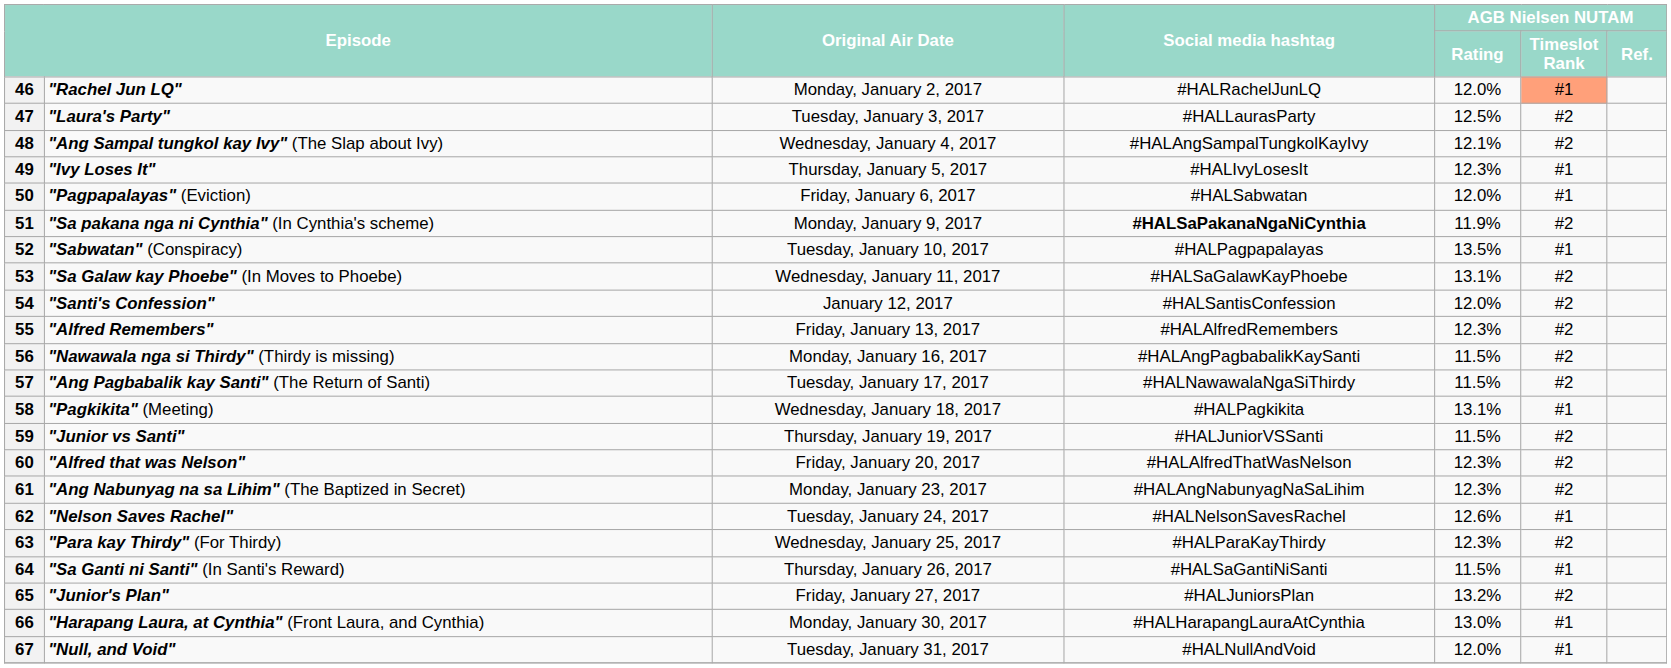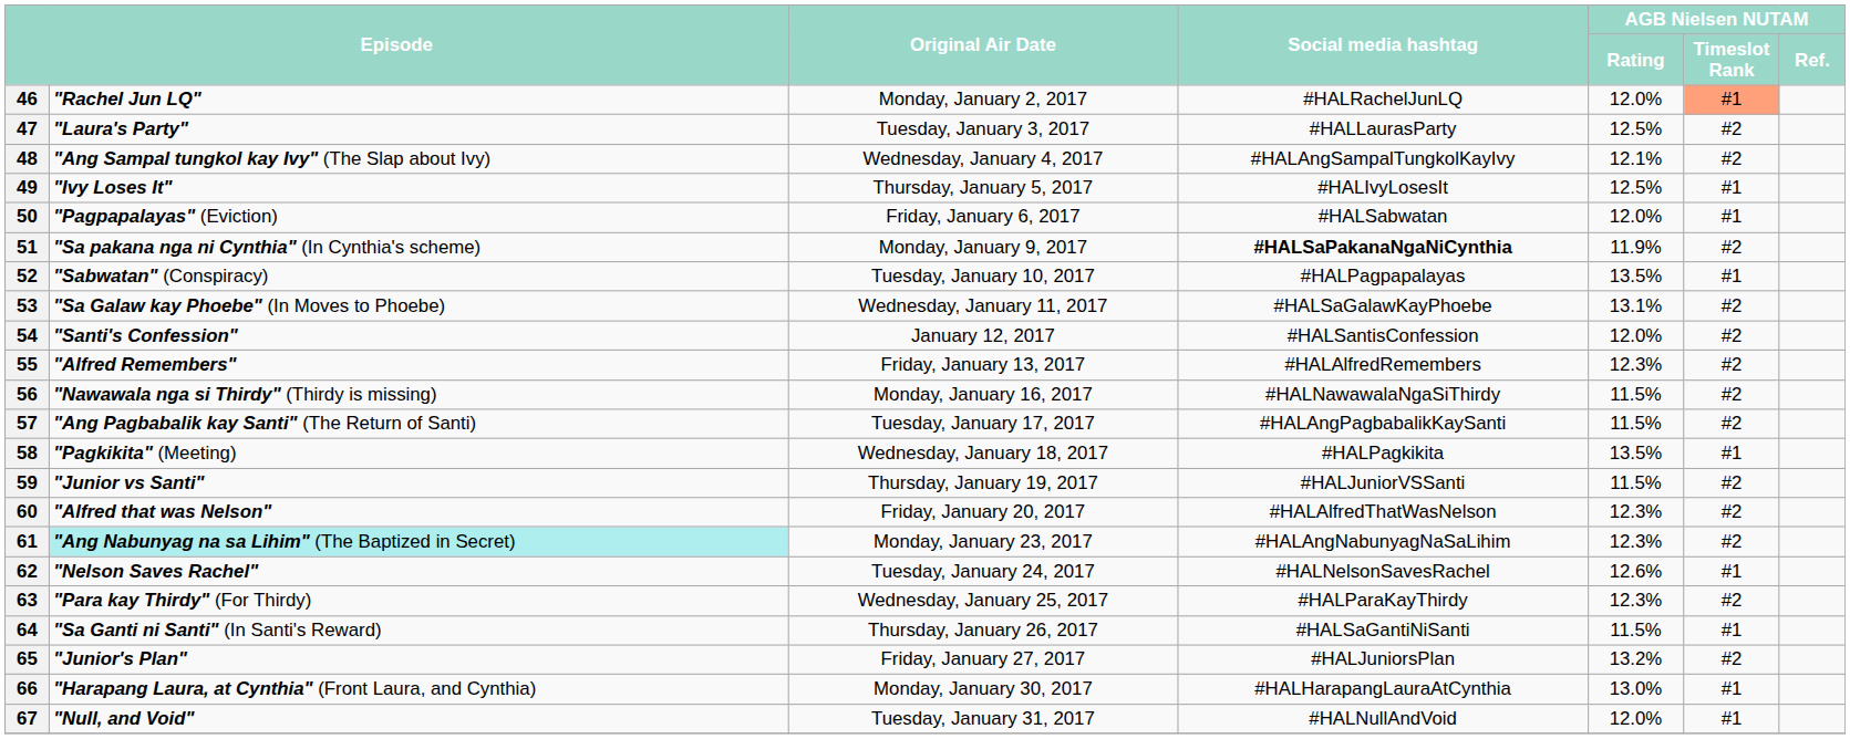49 | AGB Nielsen NUTAM / Rating: 12.3% -> 12.5%
56 | Social media hashtag: #HALAngPagbabalikKaySanti -> #HALNawawalaNgaSiThirdy
57 | Social media hashtag: #HALNawawalaNgaSiThirdy -> #HALAngPagbabalikKaySanti
58 | AGB Nielsen NUTAM / Rating: 13.1% -> 13.5%
61 | column 2: no background -> paleturquoise background
